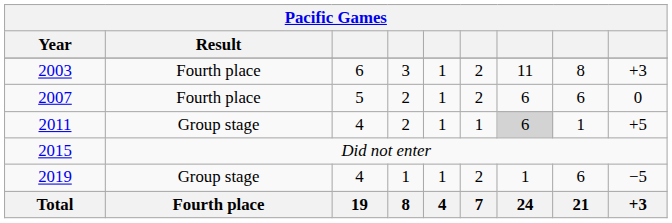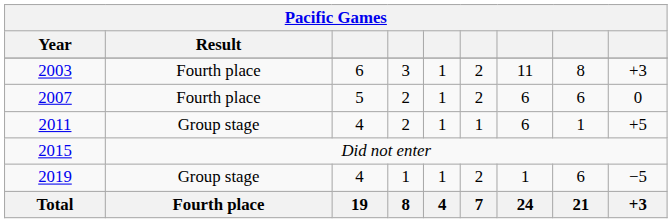2011 | column 7: lightgrey background -> no background
